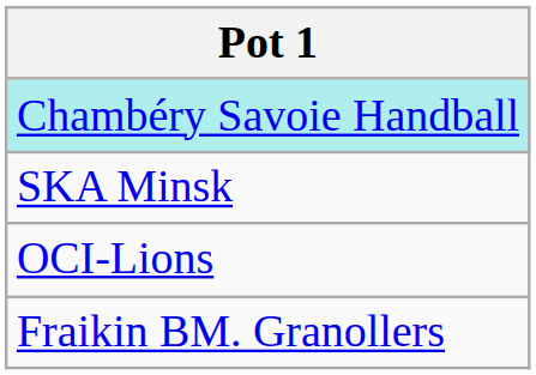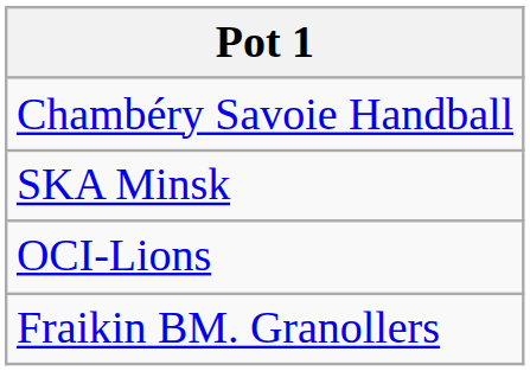row 2 | column 1: paleturquoise background -> no background
